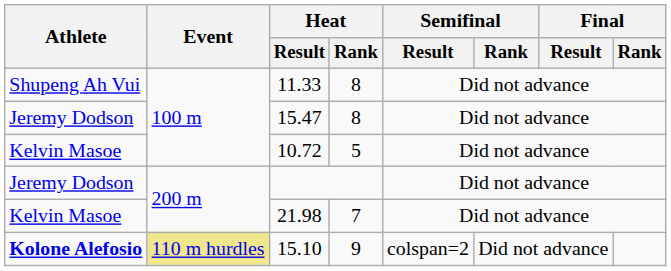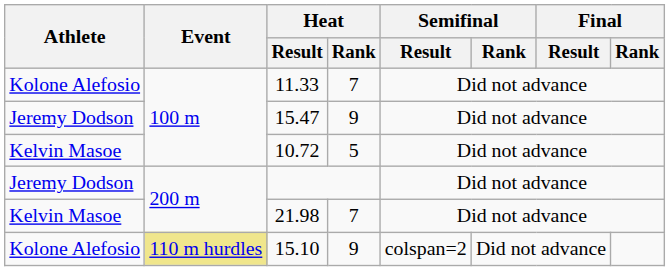11.33 | Athlete: Shupeng Ah Vui -> Kolone Alefosio
11.33 | Heat / Rank: 8 -> 7
15.47 | Heat / Rank: 8 -> 9
15.10 | Athlete: bold -> normal
